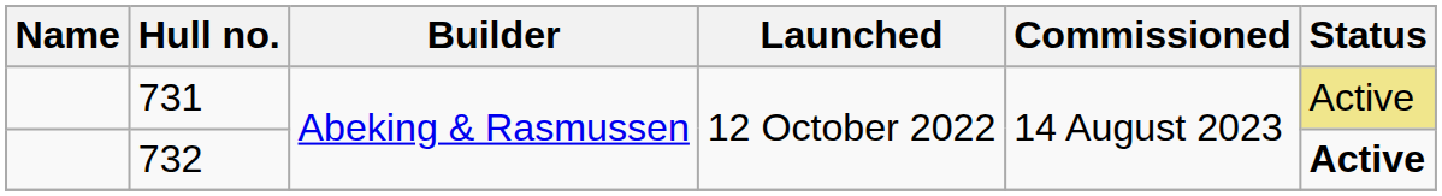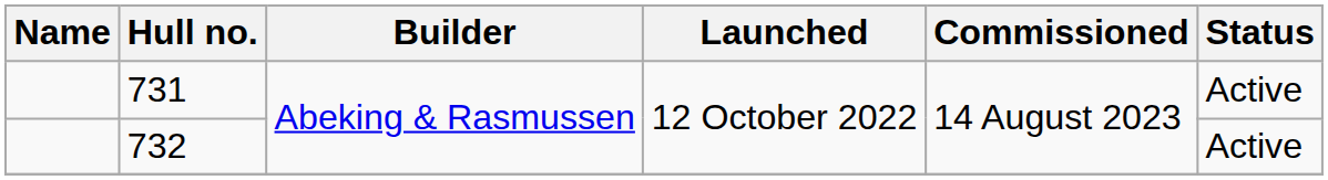731 | Status: khaki background -> no background
732 | Status: bold -> normal
